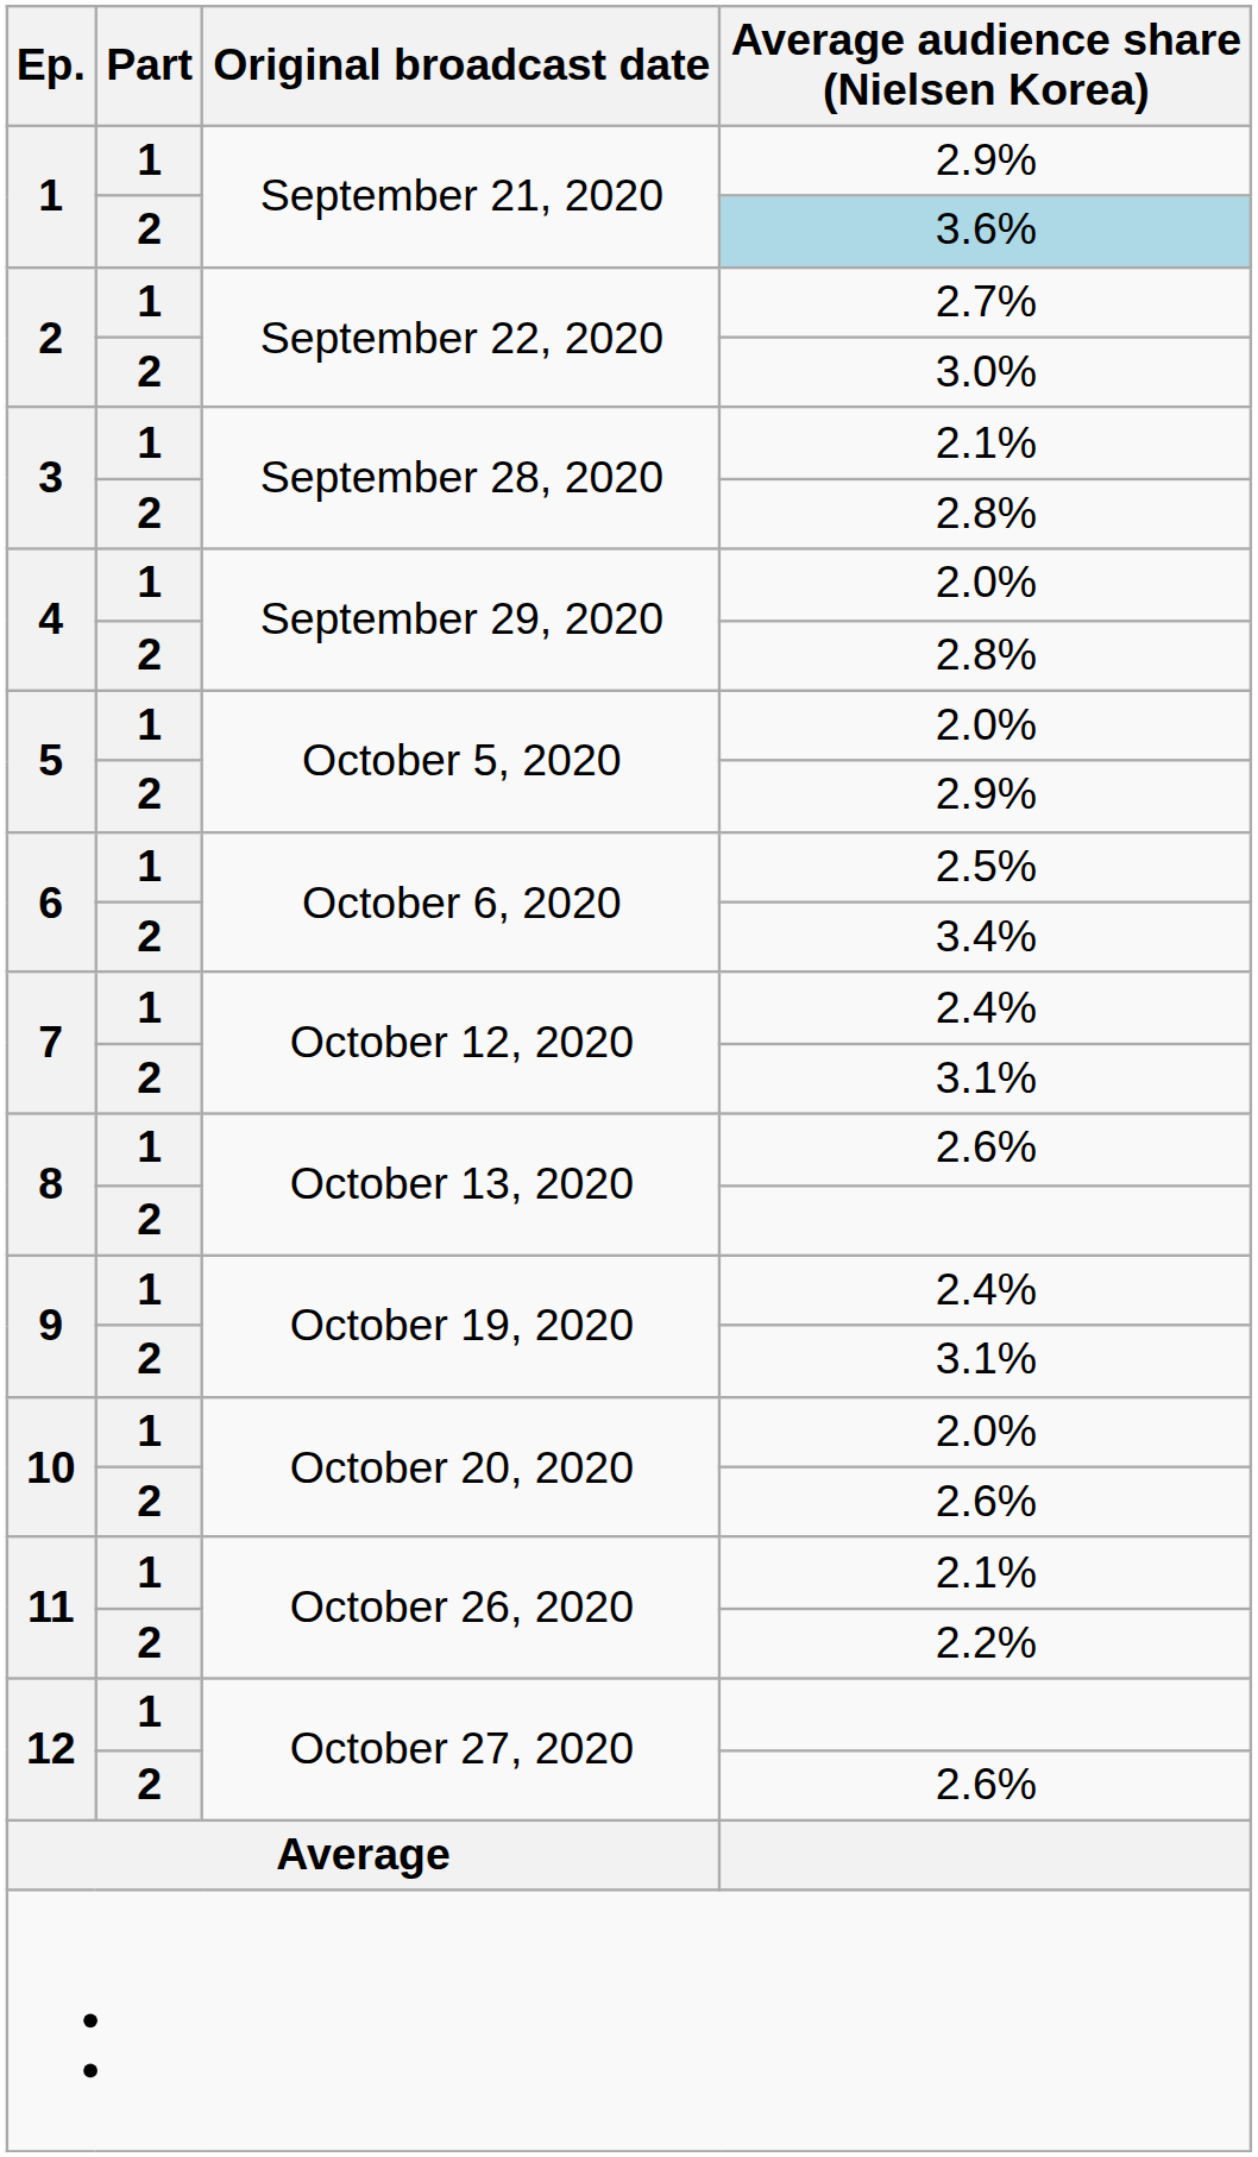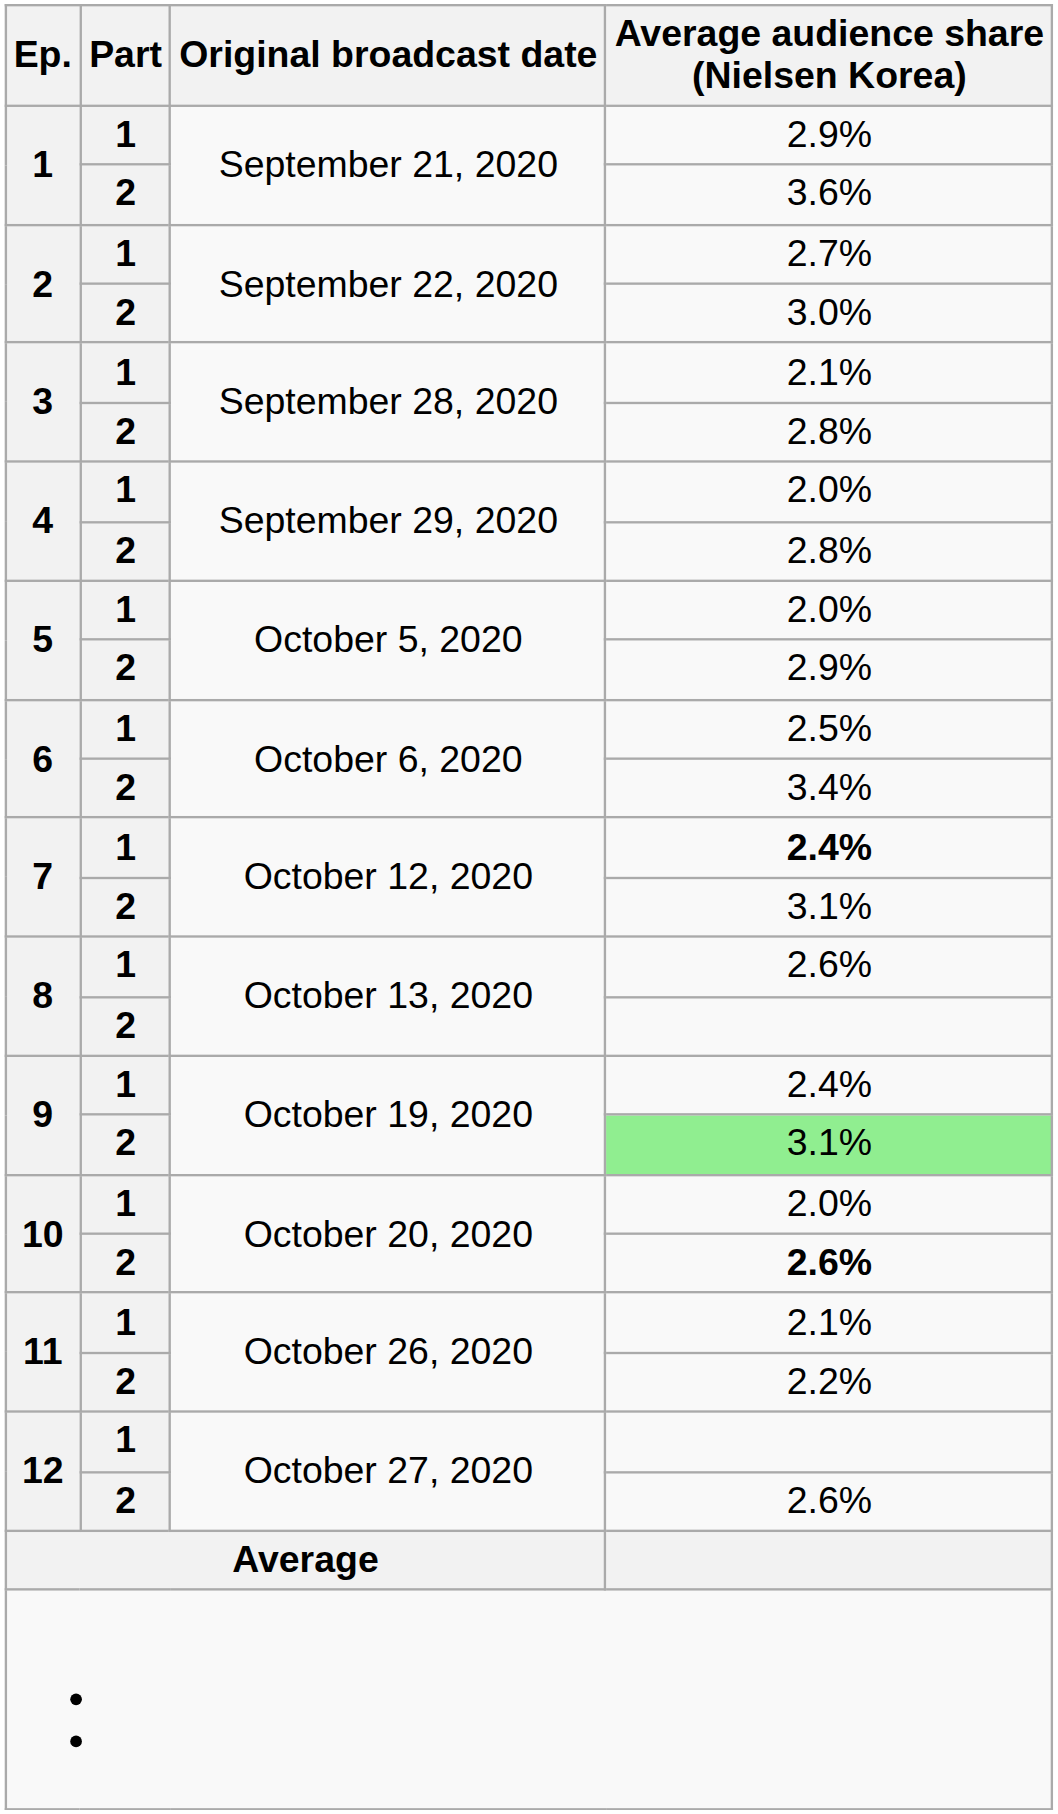3.6% | Average audience share (Nielsen Korea): lightblue background -> no background
7 / 2.4% | Average audience share (Nielsen Korea): normal -> bold
9 / 3.1% | Average audience share (Nielsen Korea): no background -> lightgreen background
10 / 2.6% | Average audience share (Nielsen Korea): normal -> bold
